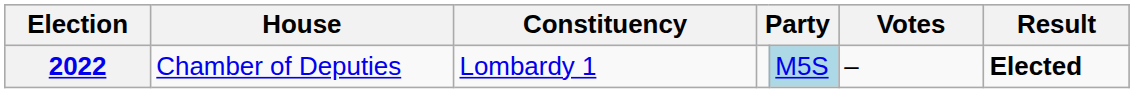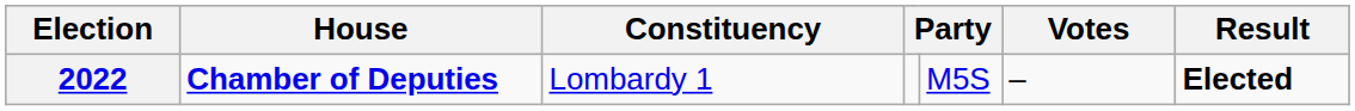2022 | House: normal -> bold
2022 | column 5: lightblue background -> no background
